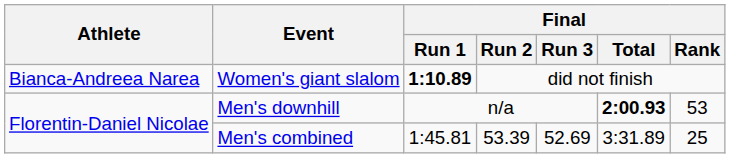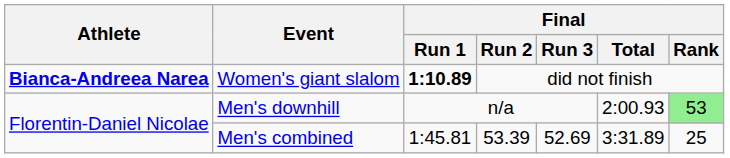Women's giant slalom | Athlete: normal -> bold
Men's downhill | Final / Total: bold -> normal
Men's downhill | Final / Rank: no background -> lightgreen background
